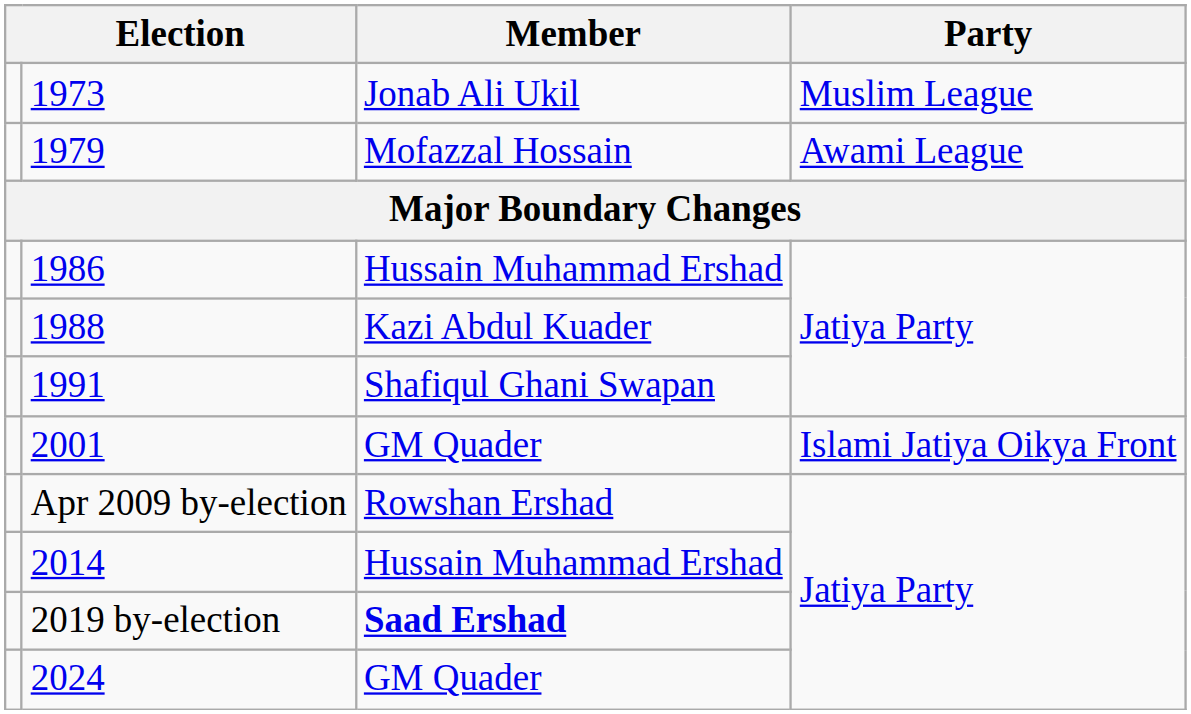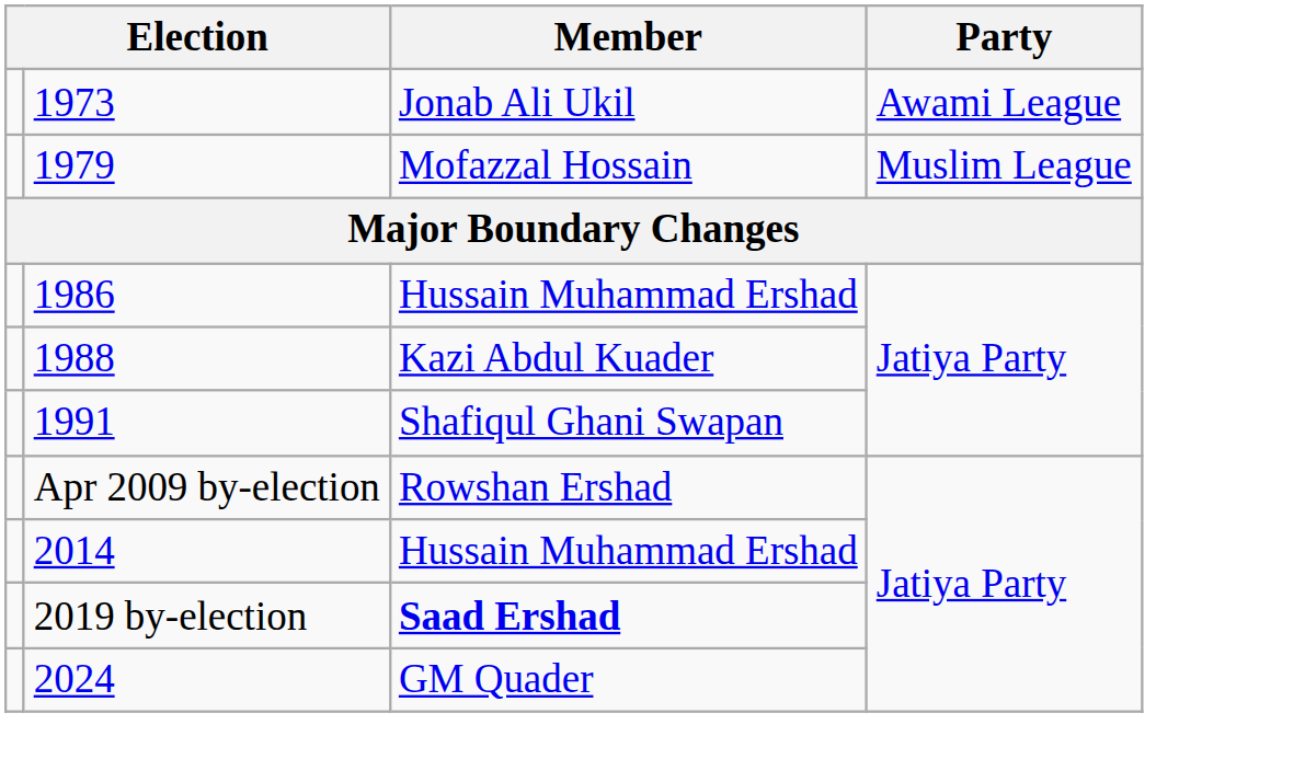1973 | Party: Muslim League -> Awami League
1979 | Party: Awami League -> Muslim League
- row: 2001 | GM Quader | Islami Jatiya Oikya Front
